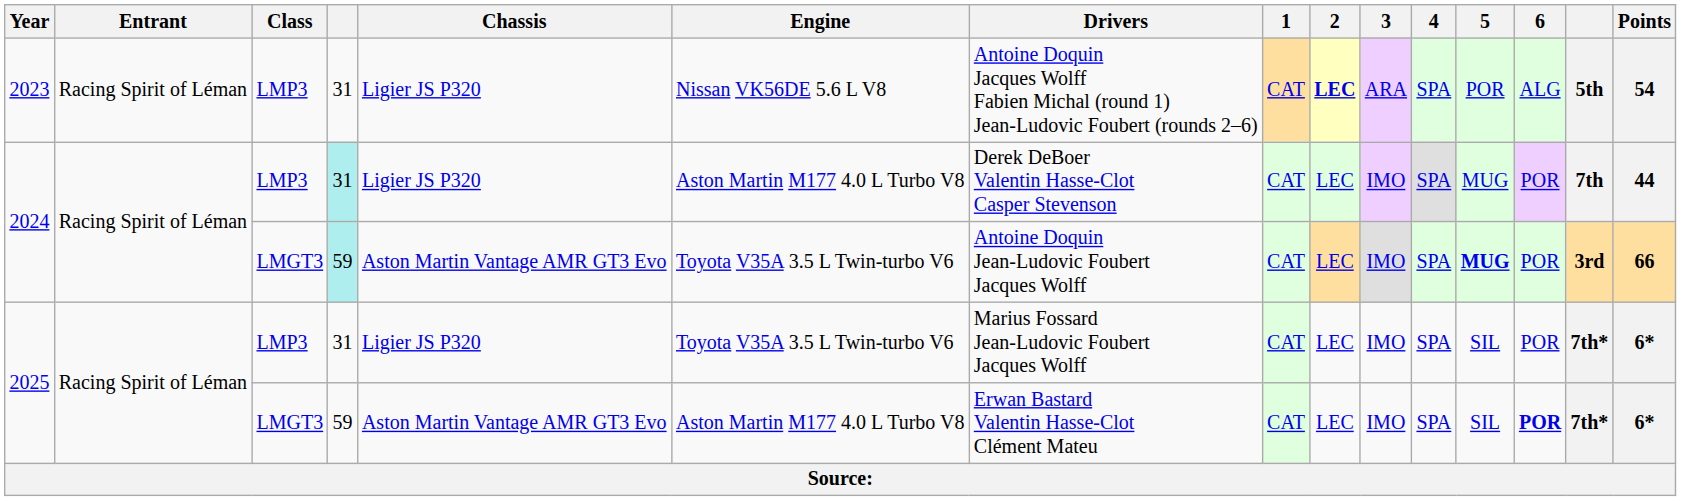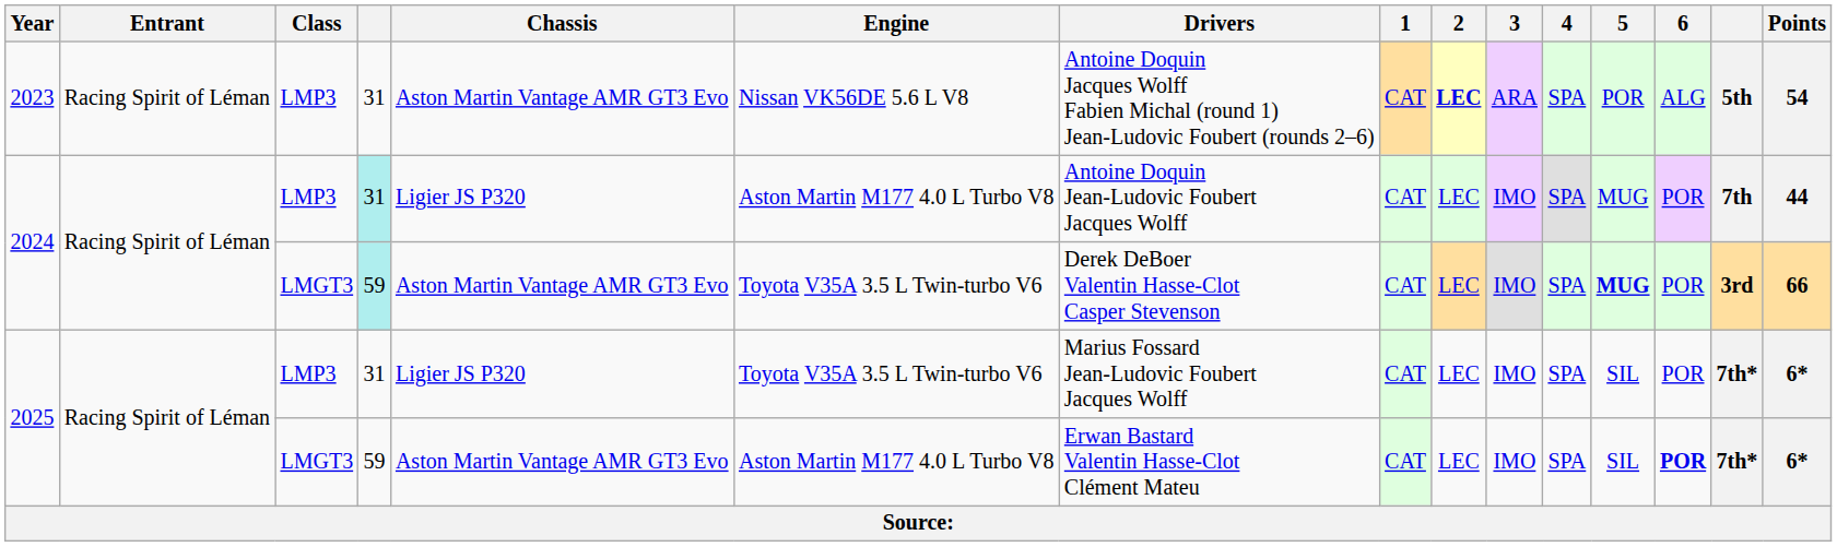2023 | Chassis: Ligier JS P320 -> Aston Martin Vantage AMR GT3 Evo
2024 / LMP3 | Drivers: Derek DeBoer Valentin Hasse-Clot Casper Stevenson -> Antoine Doquin Jean-Ludovic Foubert Jacques Wolff
2024 / LMGT3 | Drivers: Antoine Doquin Jean-Ludovic Foubert Jacques Wolff -> Derek DeBoer Valentin Hasse-Clot Casper Stevenson
